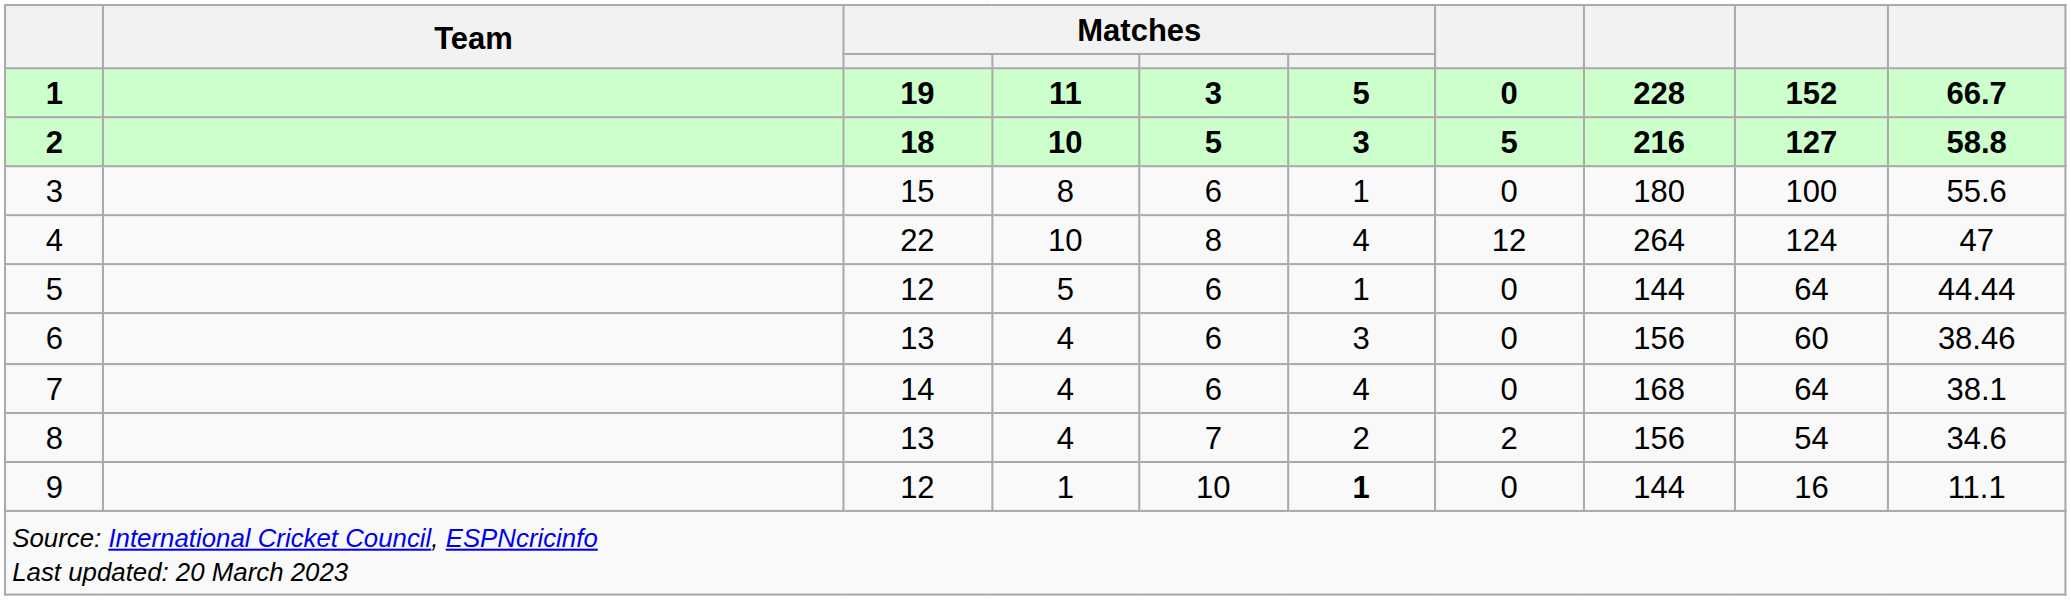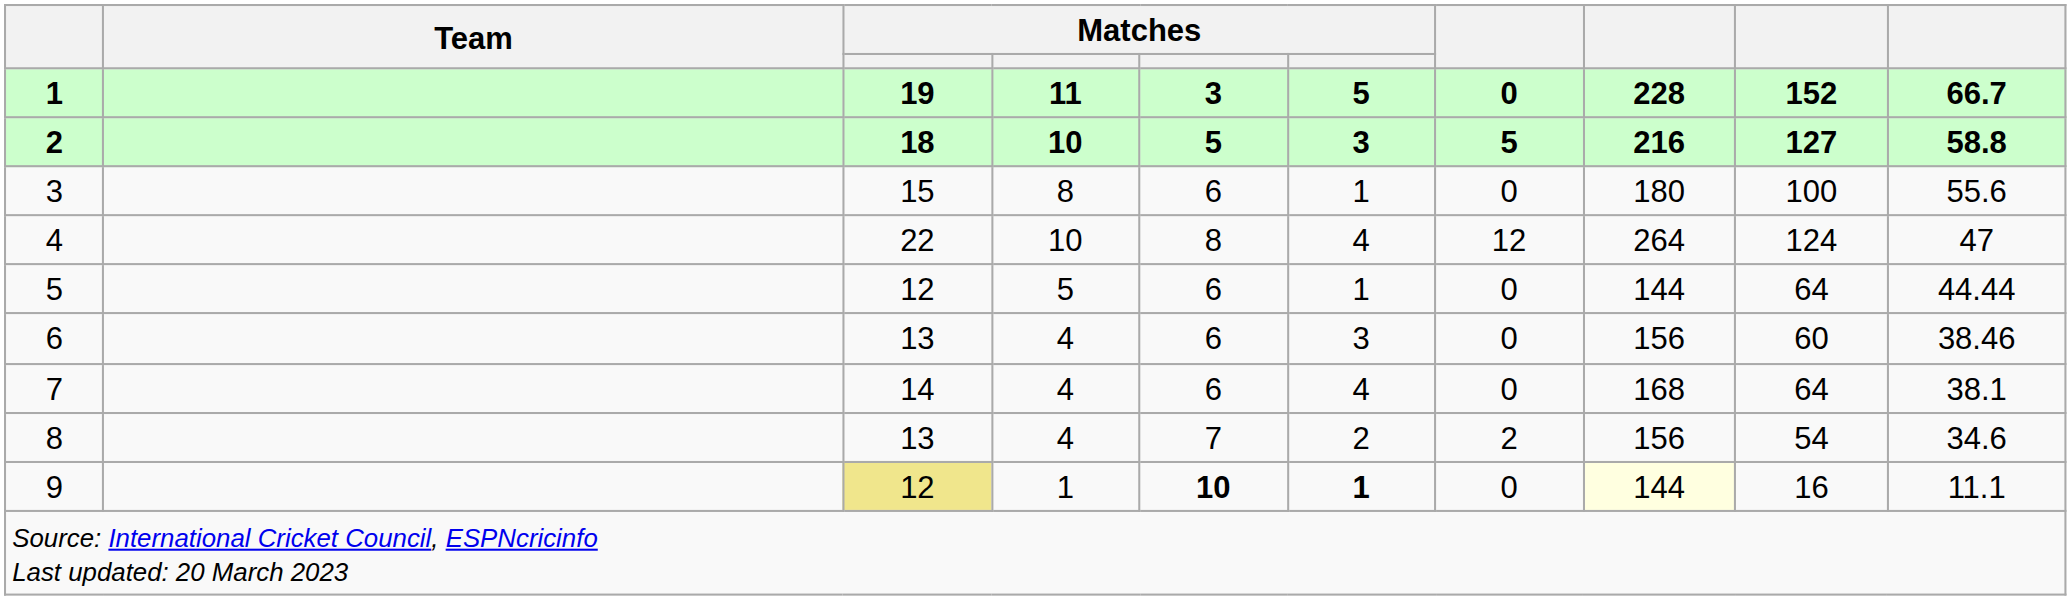9 | column 3: no background -> khaki background
9 | column 5: normal -> bold
9 | column 8: no background -> lightyellow background
